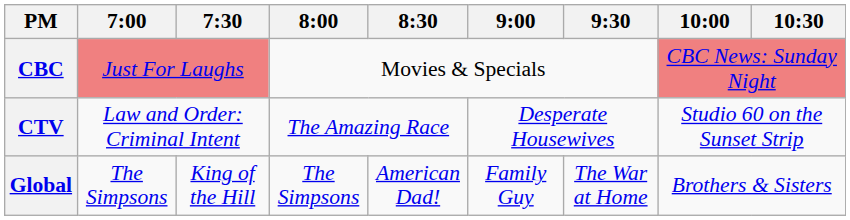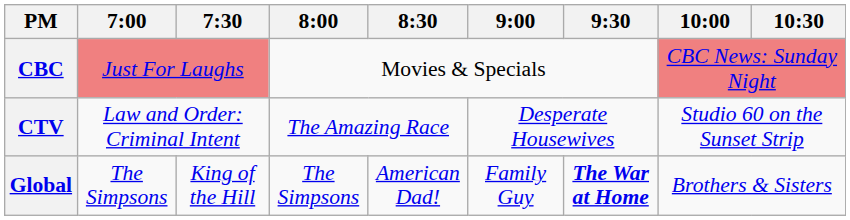Global | 9:30: normal -> bold
